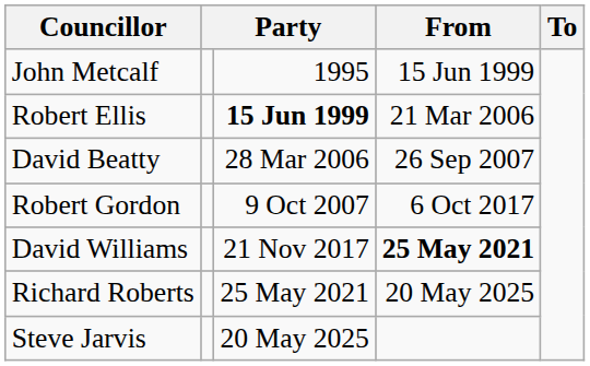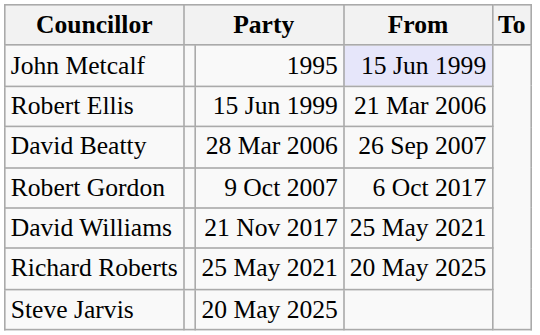John Metcalf | From: no background -> lavender background
Robert Ellis | column 3: bold -> normal
David Williams | From: bold -> normal
